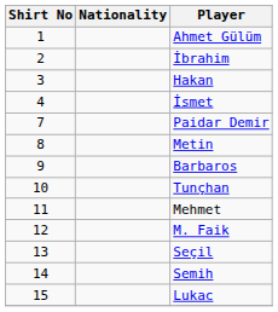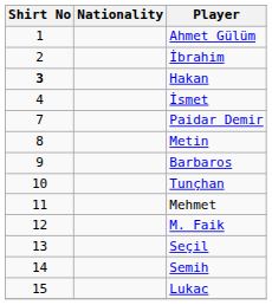Hakan | Shirt No: normal -> bold
